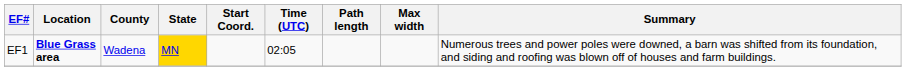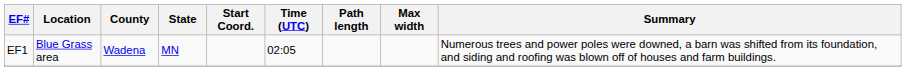EF1 | Location: bold -> normal
EF1 | State: gold background -> no background
